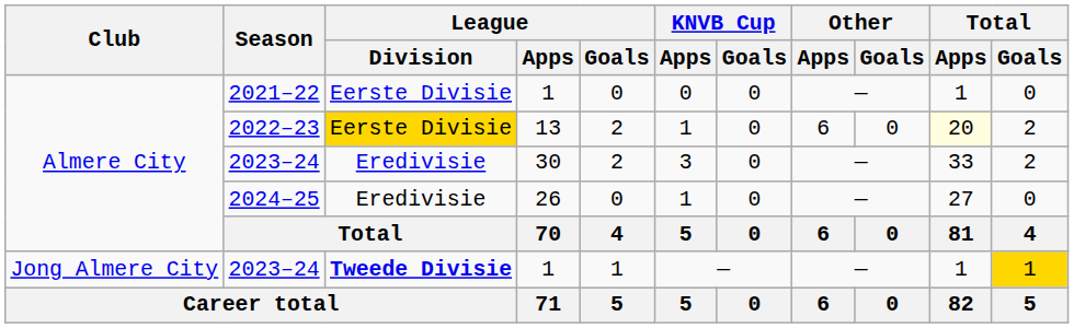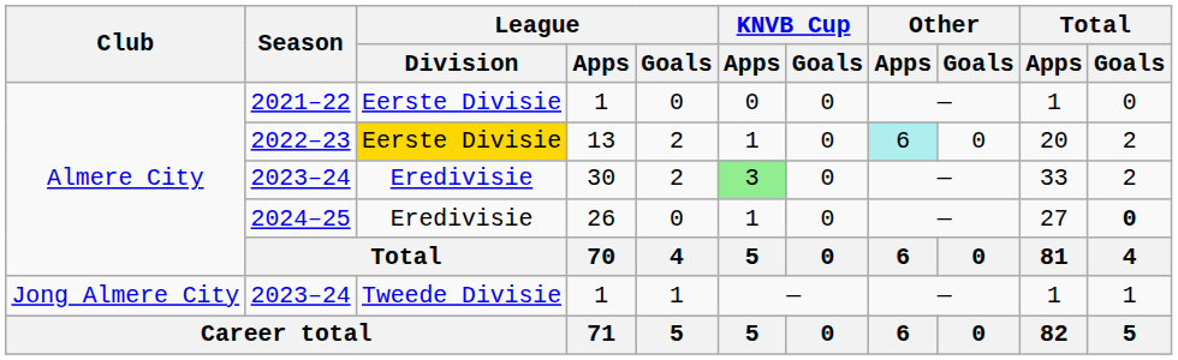2022–23 | Other / Apps: no background -> paleturquoise background
2022–23 | Total / Apps: lightyellow background -> no background
2023–24 / 30 | KNVB Cup / Apps: no background -> lightgreen background
2024–25 | Total / Goals: normal -> bold
2023–24 / 1 | League / Division: bold -> normal
2023–24 / 1 | Total / Goals: gold background -> no background
